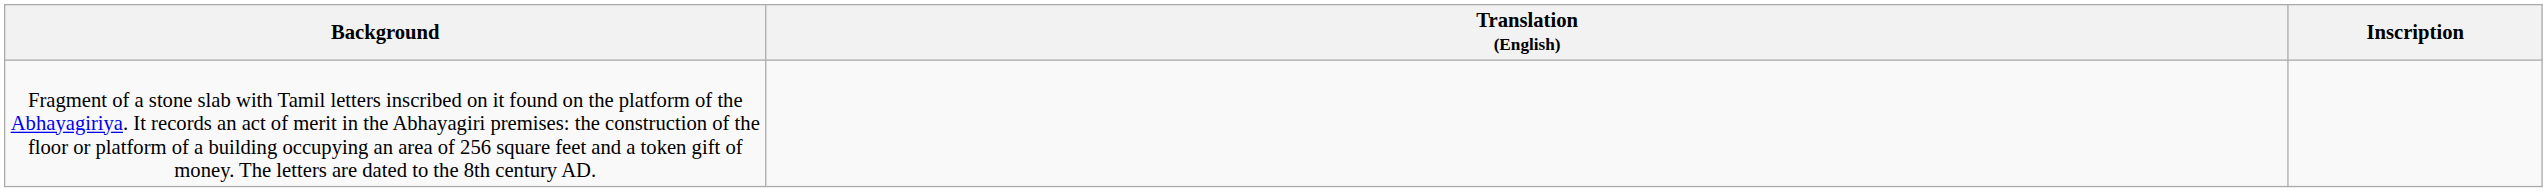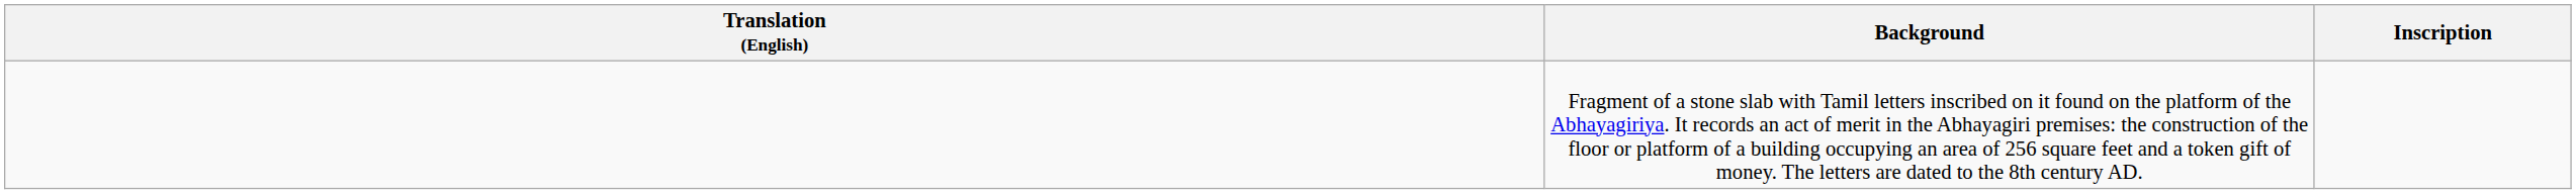columns swapped: Background <-> Translation (English)
